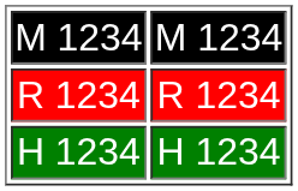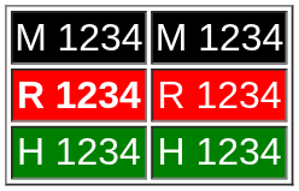row 2 | column 1: normal -> bold
